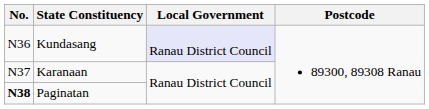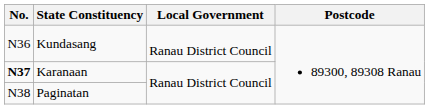Kundasang | Local Government: lavender background -> no background
Karanaan | No.: normal -> bold
Paginatan | No.: bold -> normal
